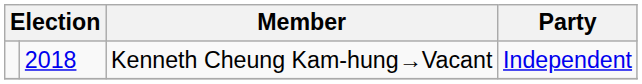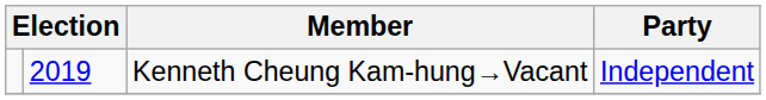Kenneth Cheung Kam-hung→Vacant | column 2: 2018 -> 2019
